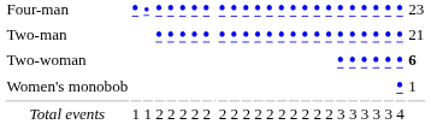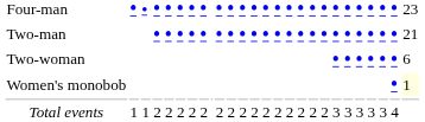Two-woman | column 25: bold -> normal
Women's monobob | column 25: no background -> lightyellow background
